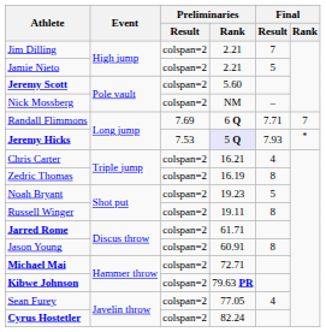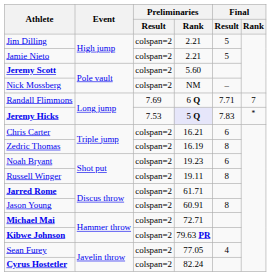Jim Dilling | Final / Result: 7 -> 5
Jeremy Hicks | Final / Result: 7.93 -> 7.83
Chris Carter | Final / Result: 4 -> 6
Noah Bryant | Final / Result: 5 -> 6
